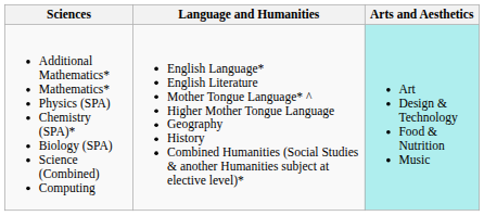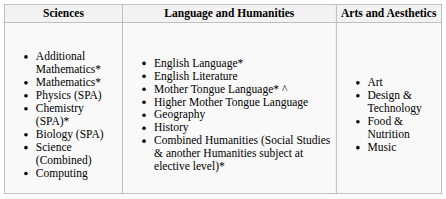row 2 | Arts and Aesthetics: paleturquoise background -> no background
